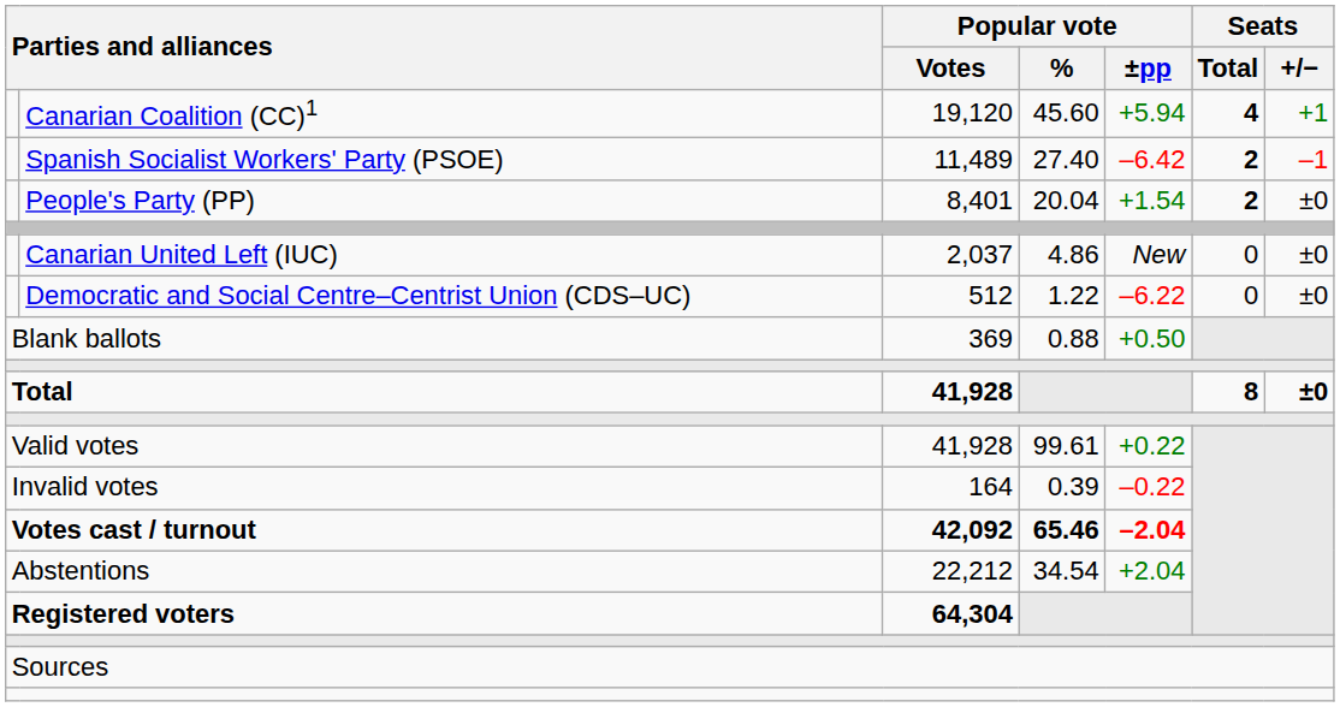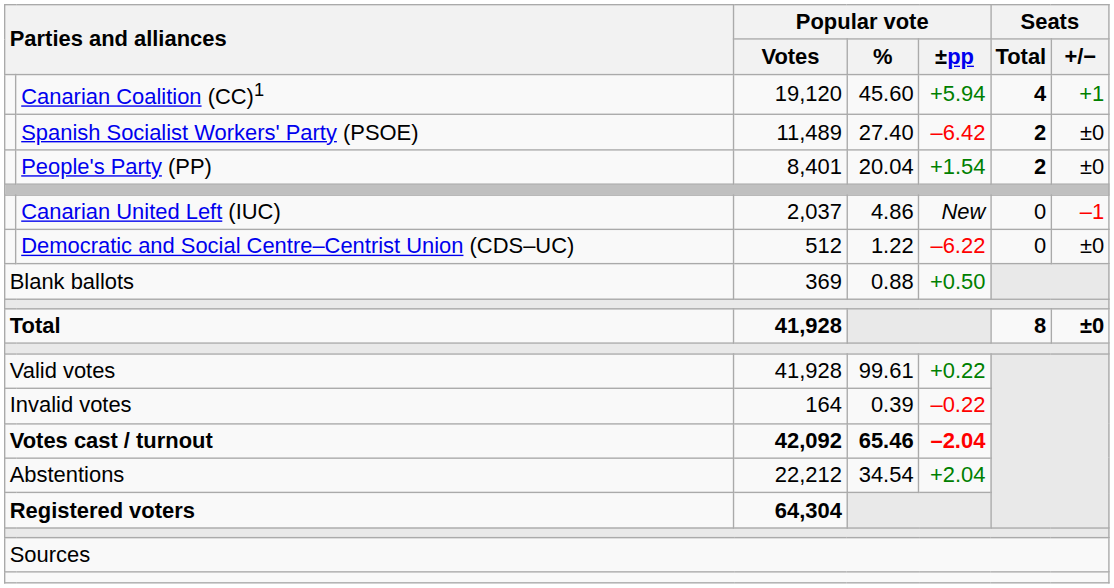Spanish Socialist Workers' Party (PSOE) | Seats / +/−: –1 -> ±0
Canarian United Left (IUC) | Seats / +/−: ±0 -> –1
